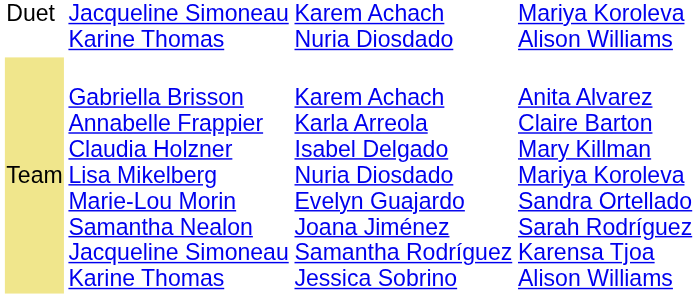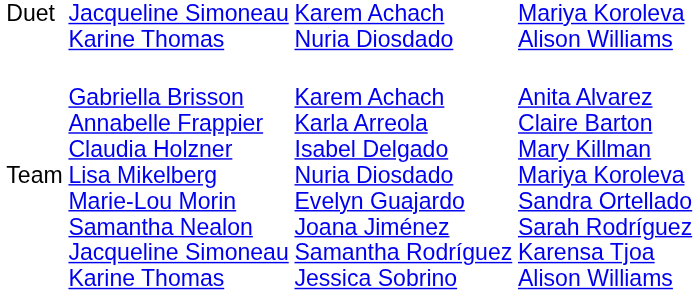Team | column 1: khaki background -> no background
